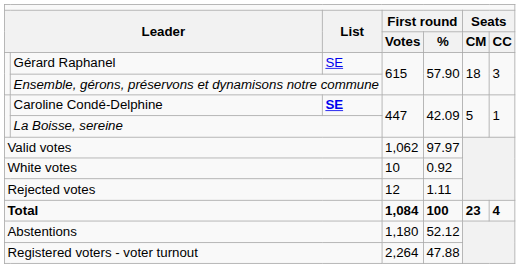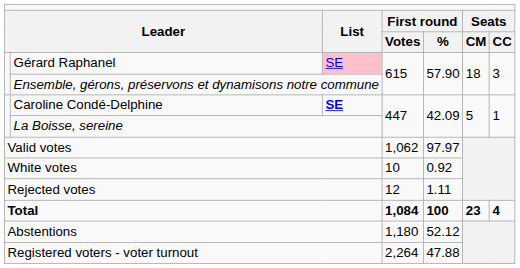Gérard Raphanel | column 3: no background -> pink background
